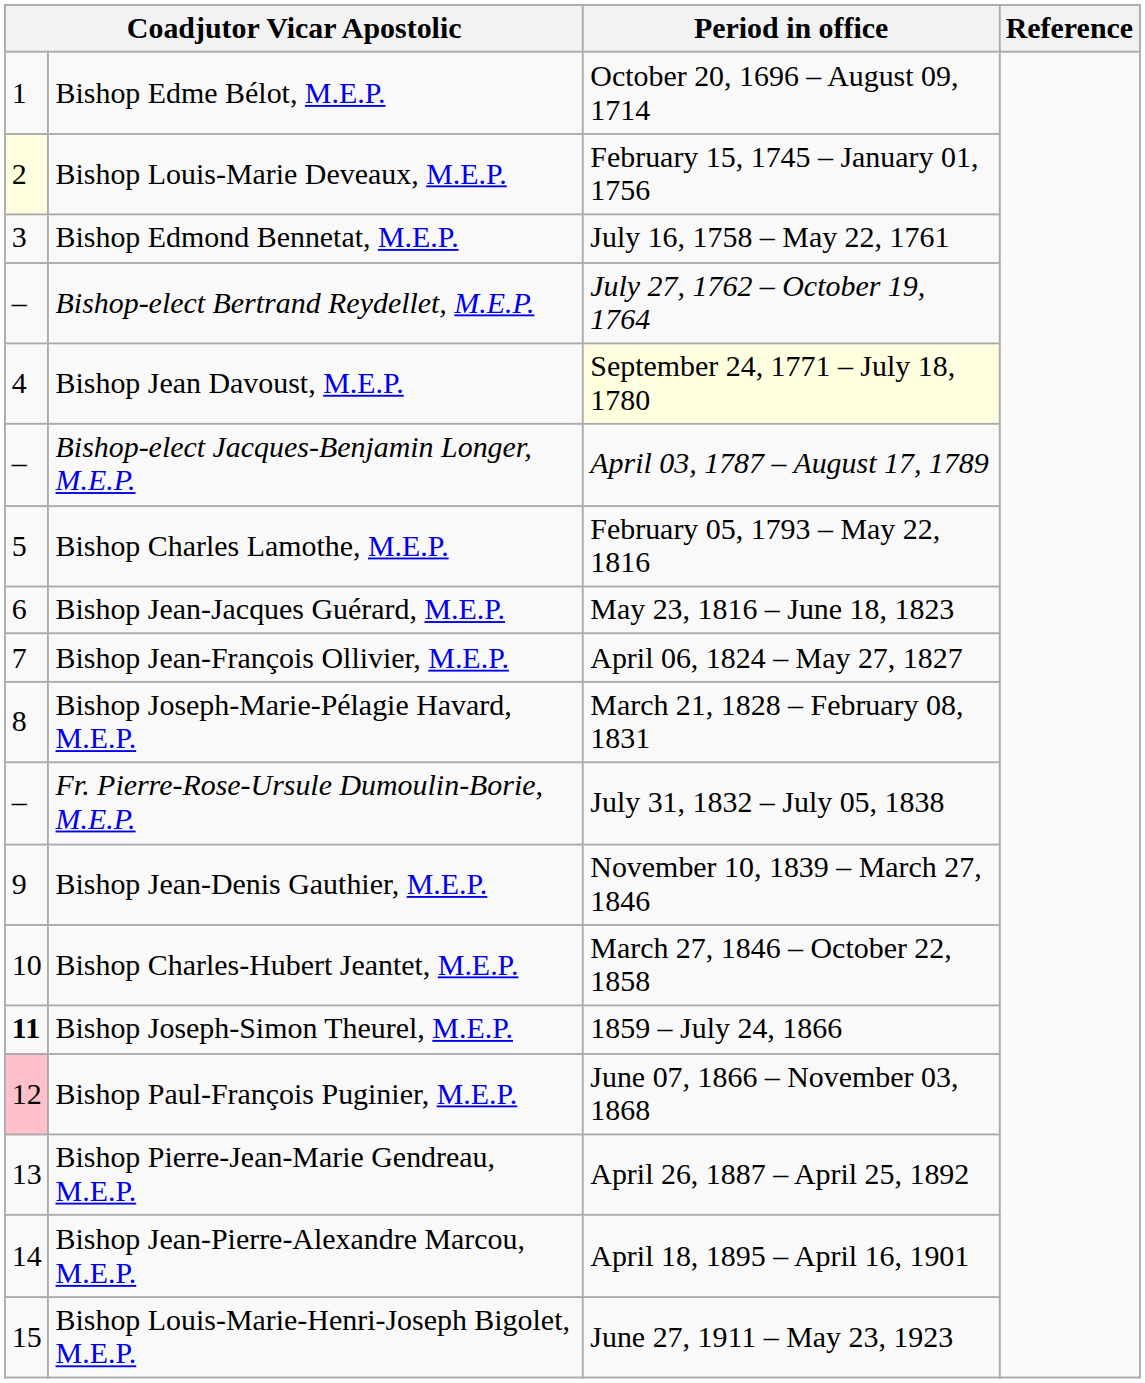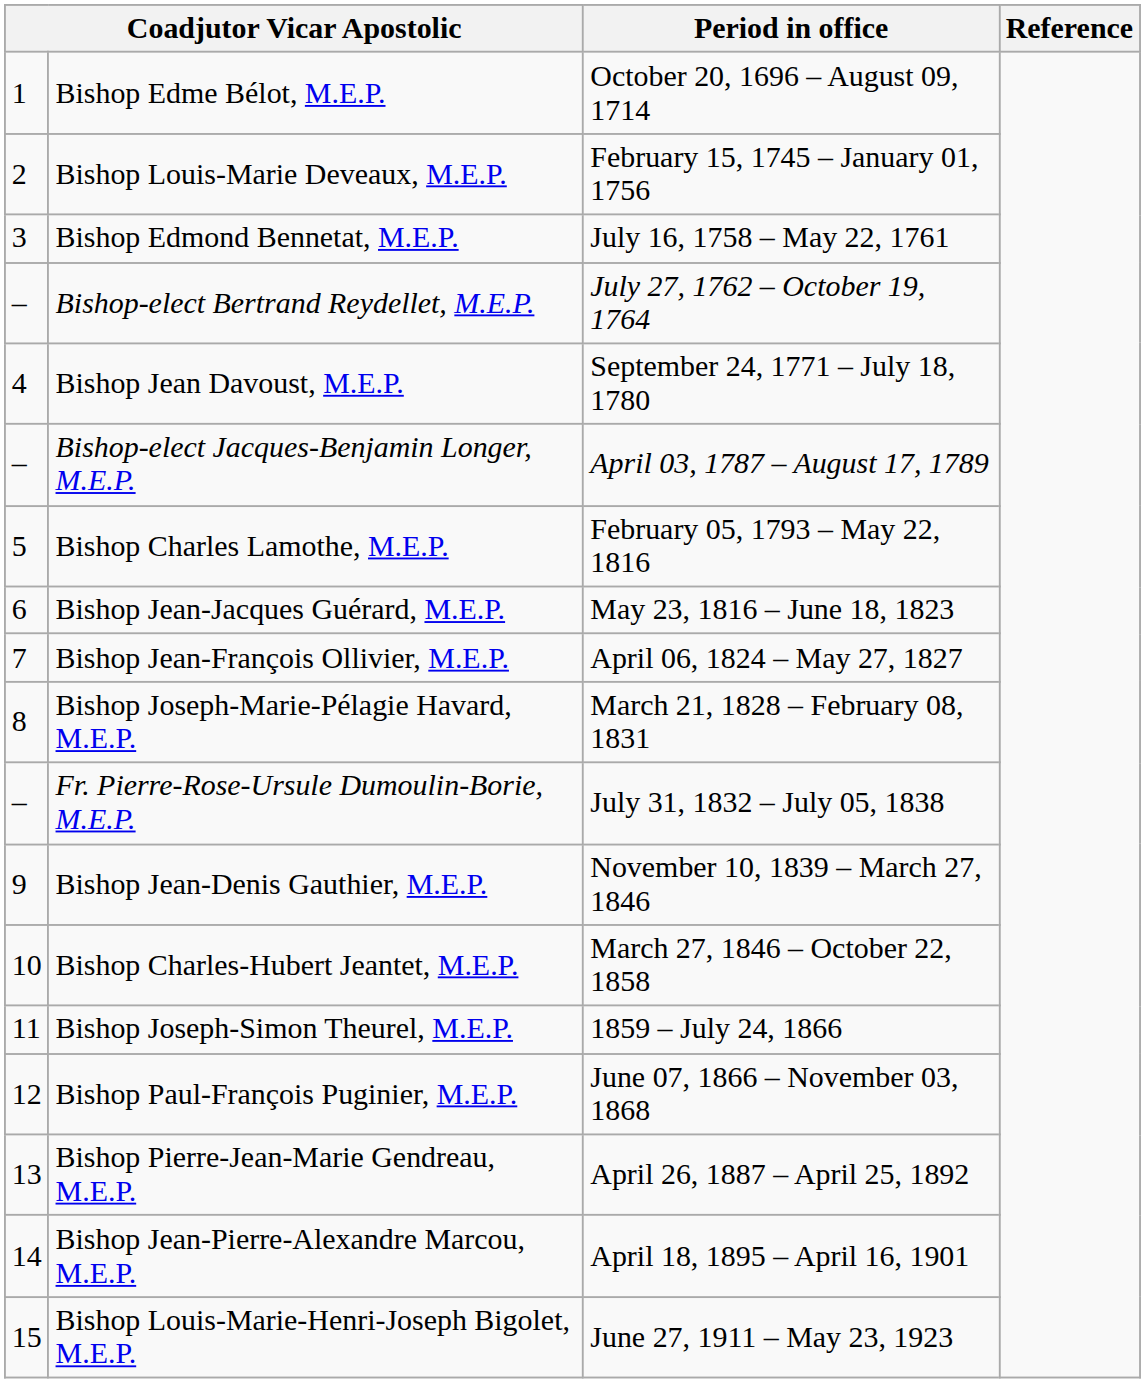Bishop Louis-Marie Deveaux, M.E.P. | column 1: lightyellow background -> no background
Bishop Jean Davoust, M.E.P. | Period in office: lightyellow background -> no background
Bishop Joseph-Simon Theurel, M.E.P. | column 1: bold -> normal
Bishop Paul-François Puginier, M.E.P. | column 1: pink background -> no background
